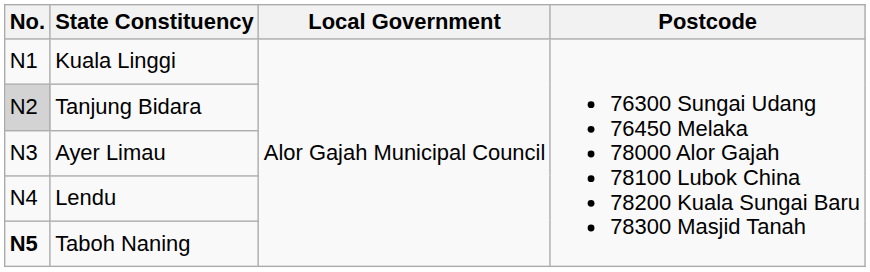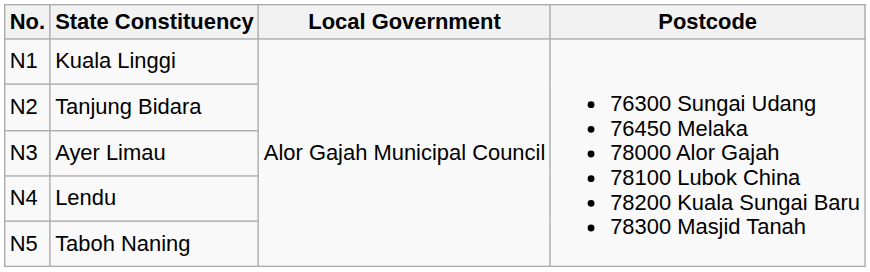Tanjung Bidara | No.: lightgrey background -> no background
Taboh Naning | No.: bold -> normal
